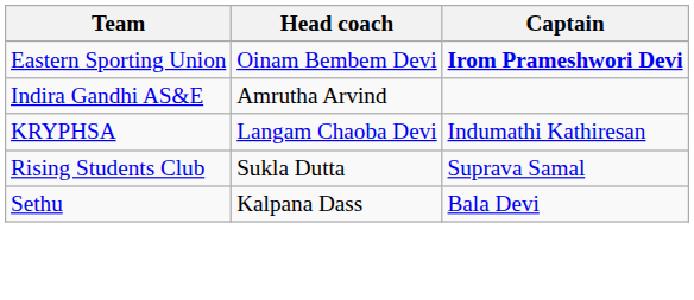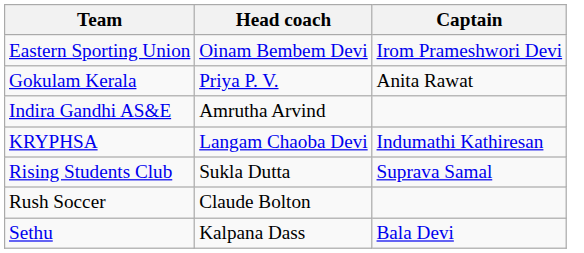Eastern Sporting Union | Captain: bold -> normal
+ row: Gokulam Kerala | Priya P. V. | Anita Rawat
+ row: Rush Soccer | Claude Bolton
